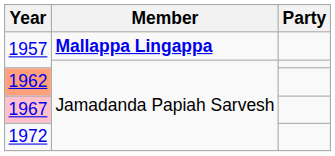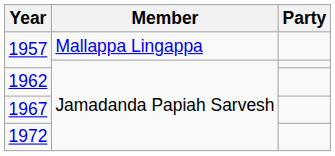1957 / Mallappa Lingappa | Member: bold -> normal
1962 | Year: lightsalmon background -> no background
1967 | Year: pink background -> no background
